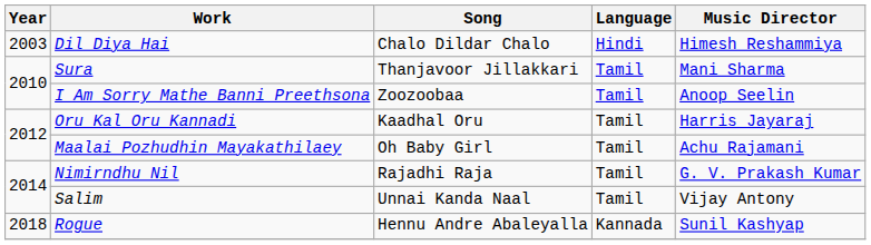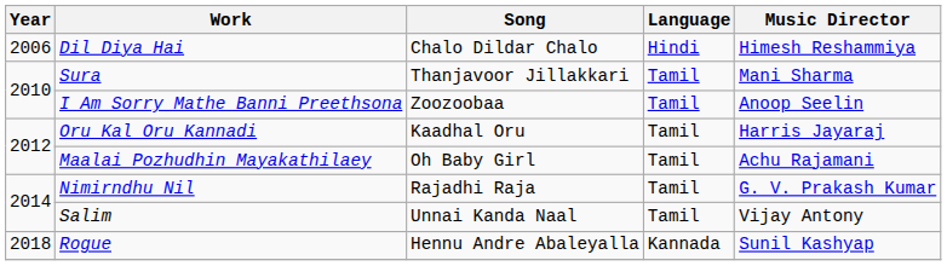Dil Diya Hai | Year: 2003 -> 2006
